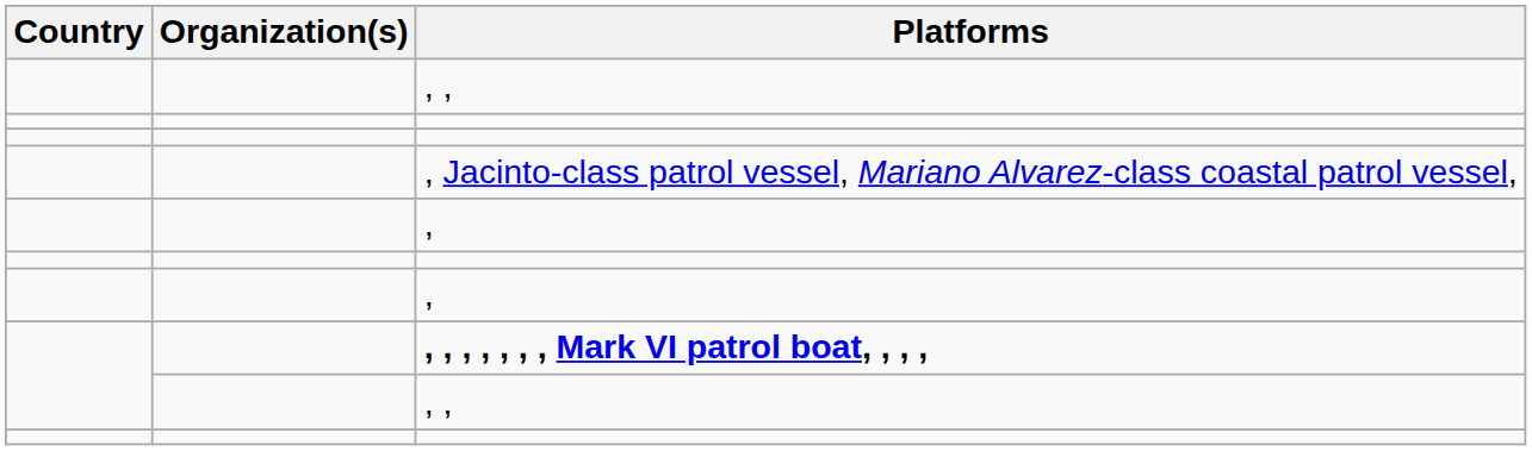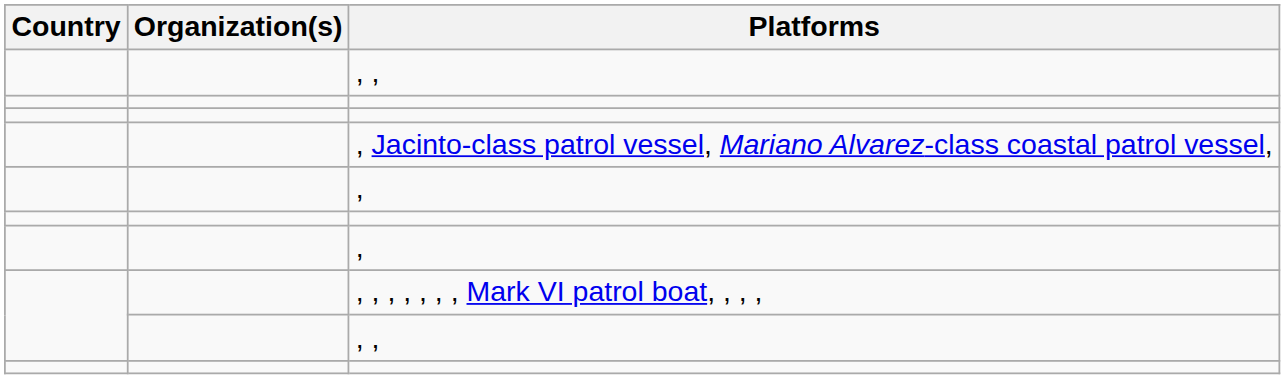, , , , , , , Mark VI patrol boat, , , , | Platforms: bold -> normal
